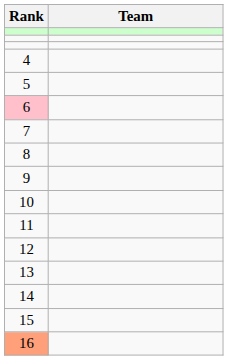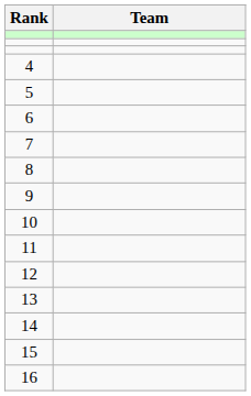row 7 | Rank: pink background -> no background
row 17 | Rank: lightsalmon background -> no background
